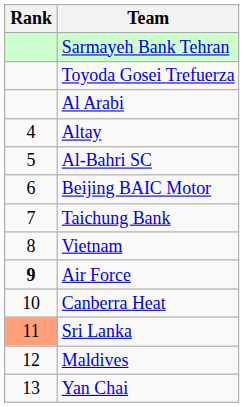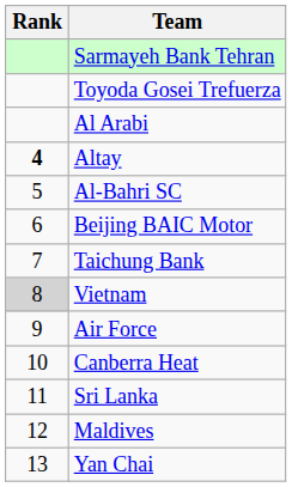Altay | Rank: normal -> bold
Vietnam | Rank: no background -> lightgrey background
Air Force | Rank: bold -> normal
Sri Lanka | Rank: lightsalmon background -> no background
